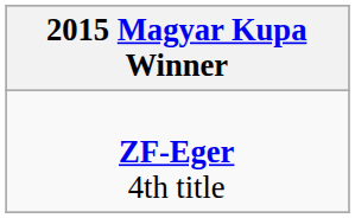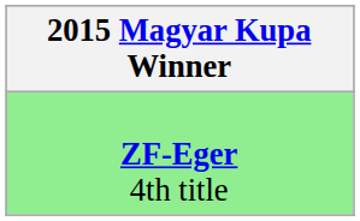row 2 | column 1: no background -> lightgreen background
